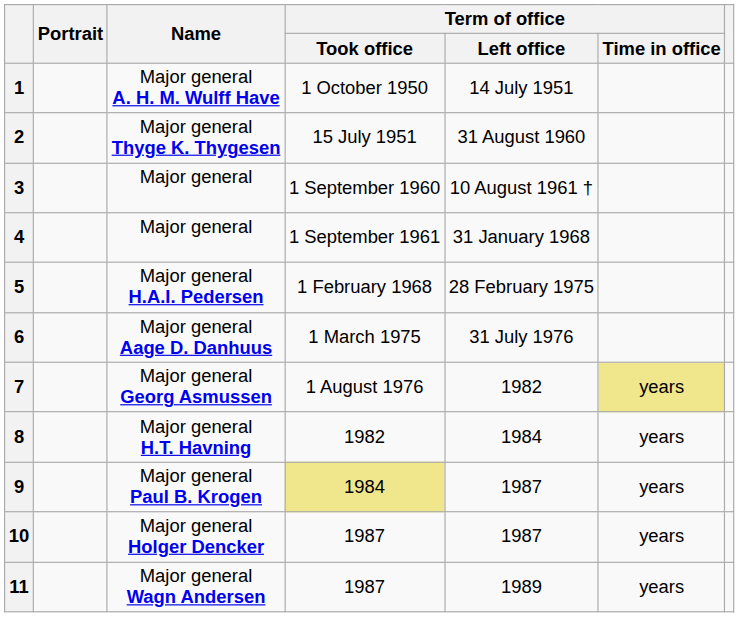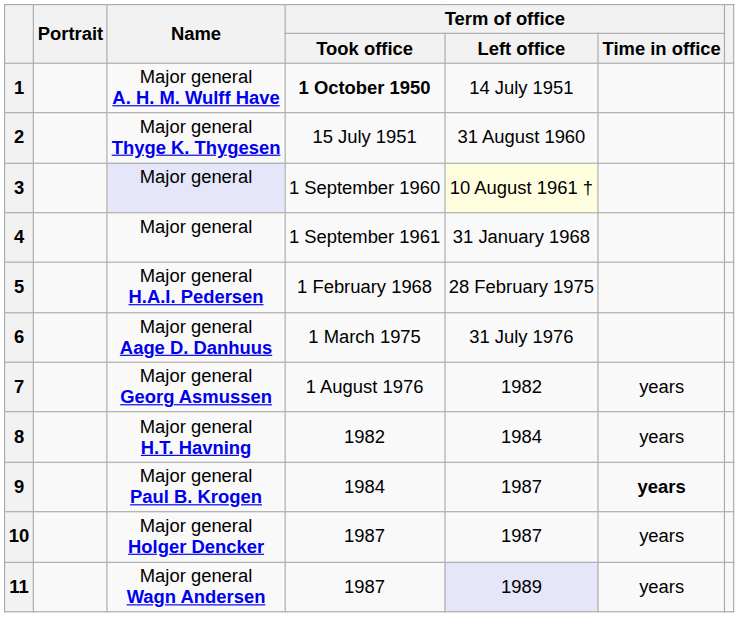1 | Term of office / Took office: normal -> bold
3 | Name: no background -> lavender background
3 | Term of office / Left office: no background -> lightyellow background
7 | Term of office / Time in office: khaki background -> no background
9 | Term of office / Took office: khaki background -> no background
9 | Term of office / Time in office: normal -> bold
11 | Term of office / Left office: no background -> lavender background
